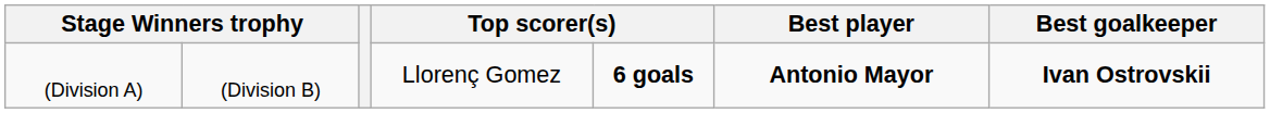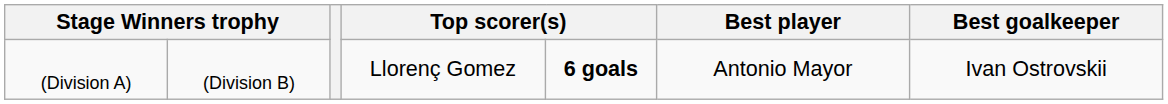(Division A) | Best player: bold -> normal
(Division A) | Best goalkeeper: bold -> normal
